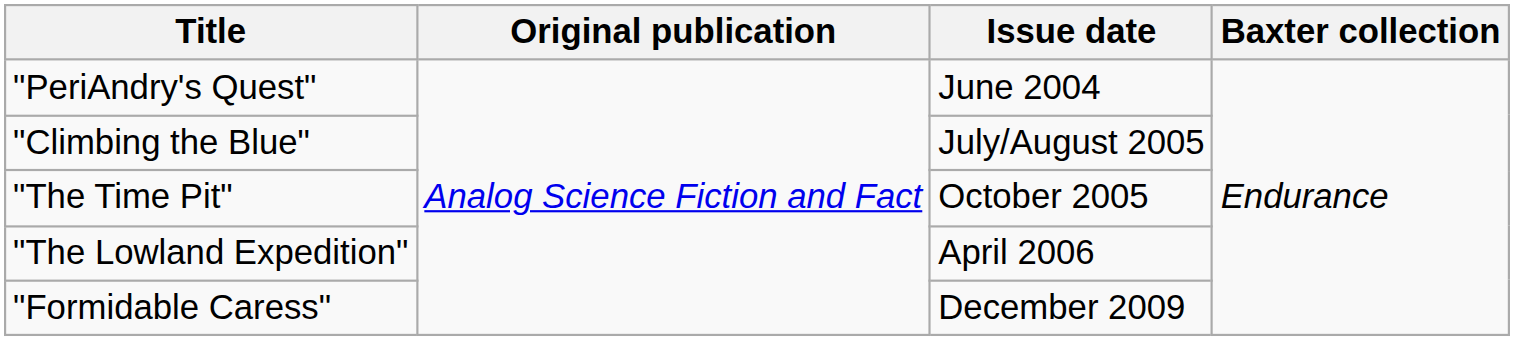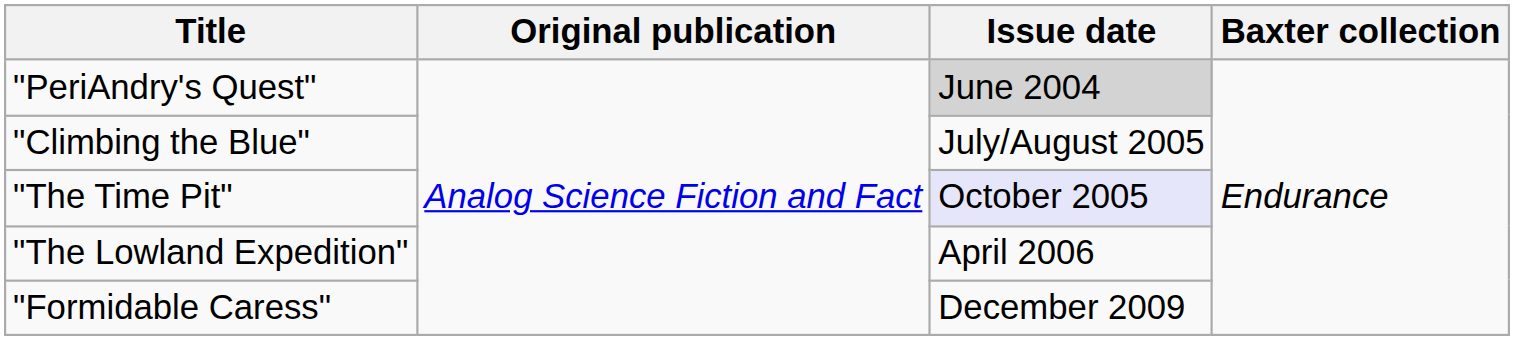"PeriAndry's Quest" | Issue date: no background -> lightgrey background
"The Time Pit" | Issue date: no background -> lavender background
